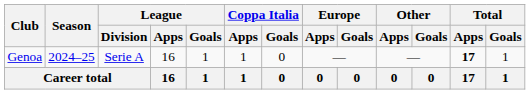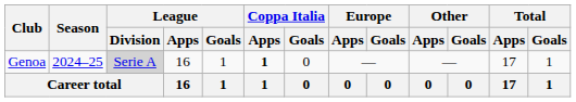Genoa | League / Division: no background -> lightgrey background
Genoa | Coppa Italia / Apps: normal -> bold
Genoa | Total / Apps: bold -> normal
